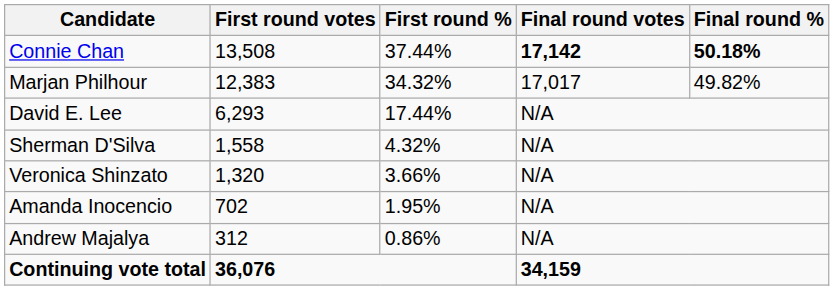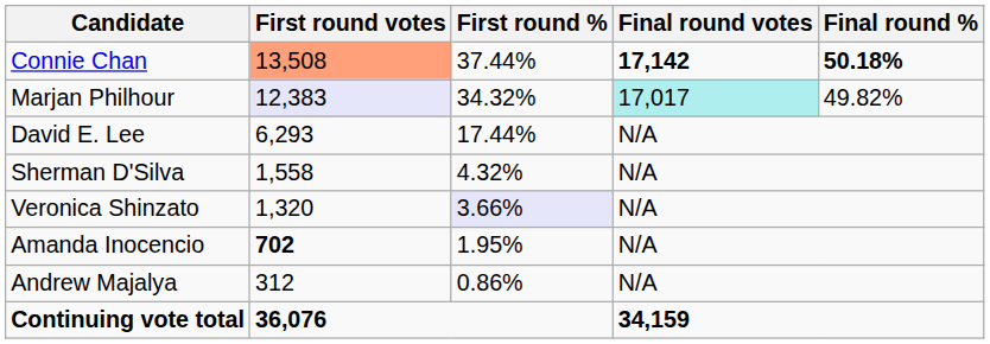Connie Chan | First round votes: no background -> lightsalmon background
Marjan Philhour | First round votes: no background -> lavender background
Marjan Philhour | Final round votes: no background -> paleturquoise background
Veronica Shinzato | First round %: no background -> lavender background
Amanda Inocencio | First round votes: normal -> bold
